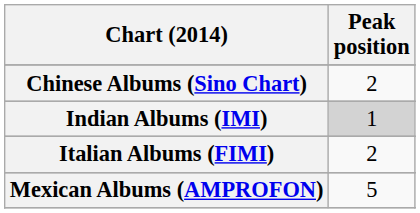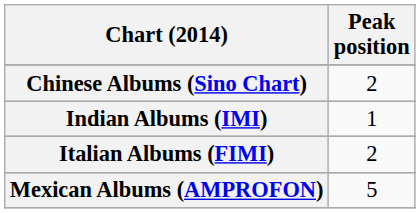Indian Albums (IMI) | Peak position: lightgrey background -> no background
